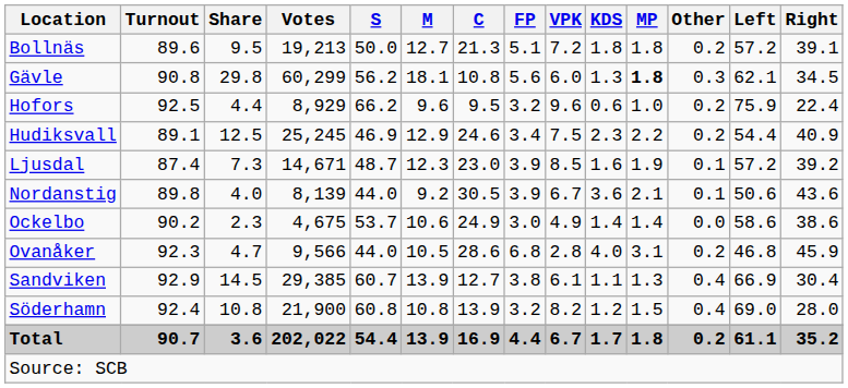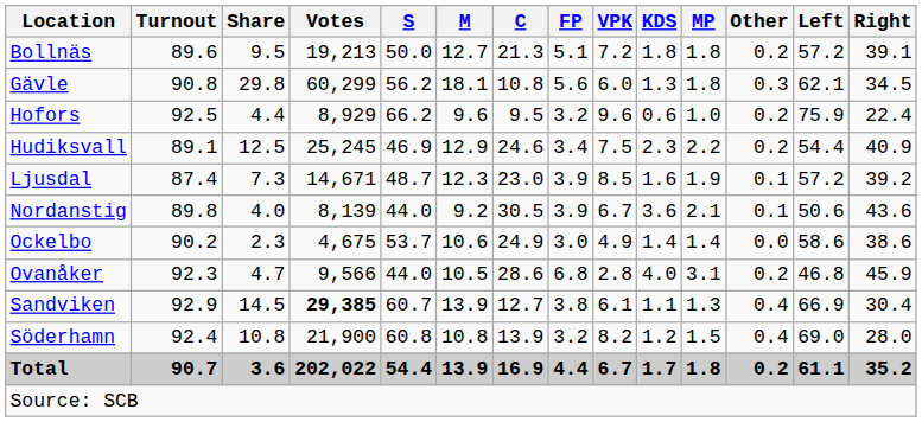Gävle | MP: bold -> normal
Sandviken | Votes: normal -> bold
